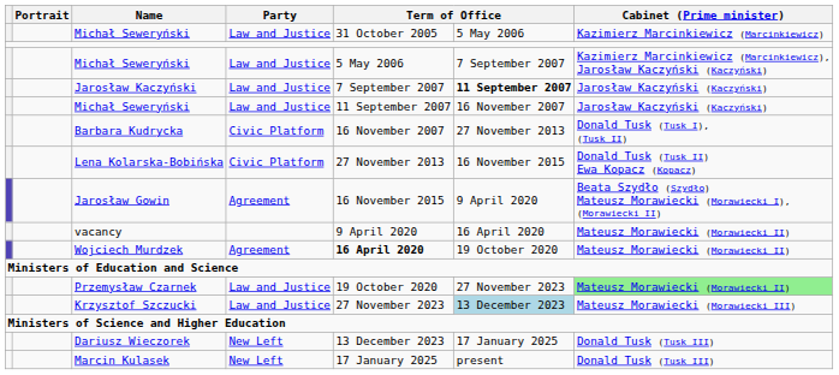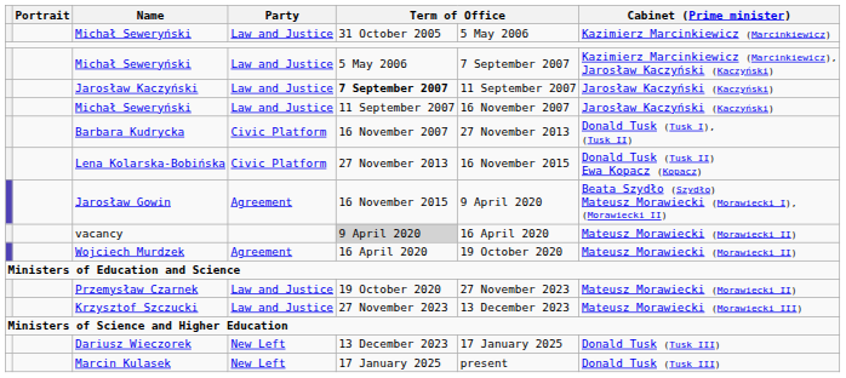Jarosław Kaczyński | column 5: normal -> bold
Jarosław Kaczyński | column 6: bold -> normal
vacancy | column 5: no background -> lightgrey background
Wojciech Murdzek | column 5: bold -> normal
Przemysław Czarnek | Cabinet (Prime minister): lightgreen background -> no background
Krzysztof Szczucki | column 6: lightblue background -> no background
